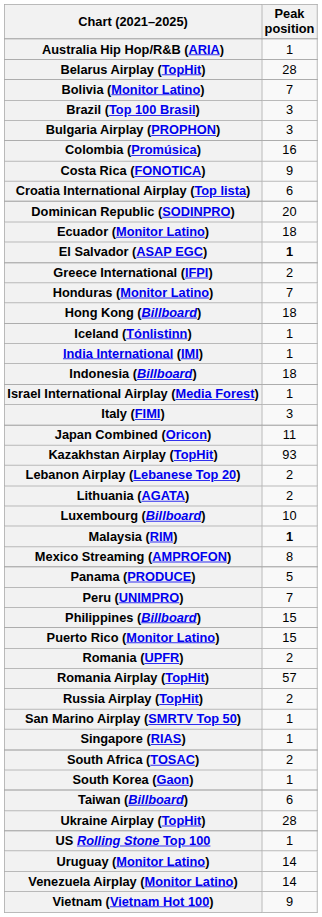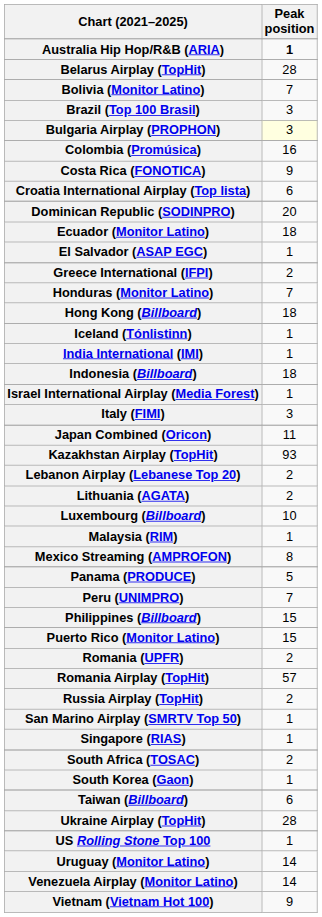Australia Hip Hop/R&B (ARIA) | Peak position: normal -> bold
Bulgaria Airplay (PROPHON) | Peak position: no background -> lightyellow background
El Salvador (ASAP EGC) | Peak position: bold -> normal
Malaysia (RIM) | Peak position: bold -> normal
